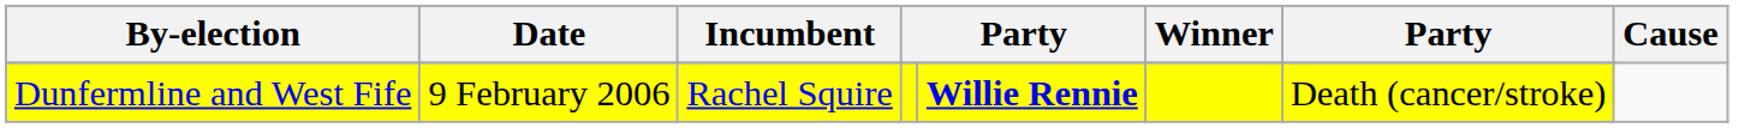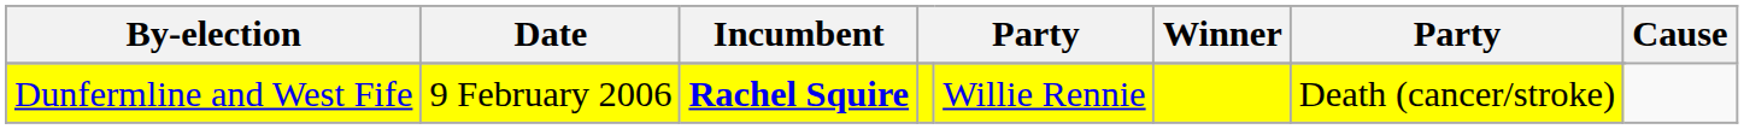Dunfermline and West Fife | Incumbent: normal -> bold
Dunfermline and West Fife | column 5: bold -> normal
